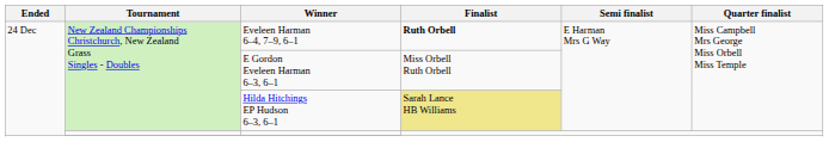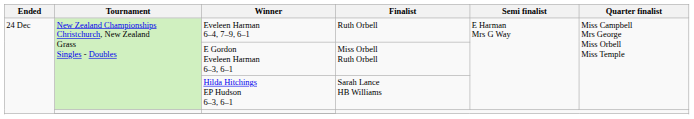Eveleen Harman 6–4, 7–9, 6–1 | Finalist: bold -> normal
Hilda Hitchings EP Hudson 6–3, 6–1 | Finalist: khaki background -> no background
